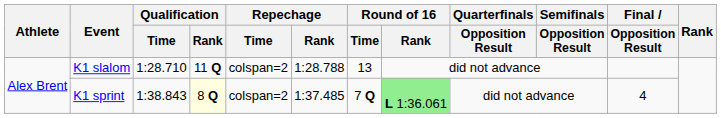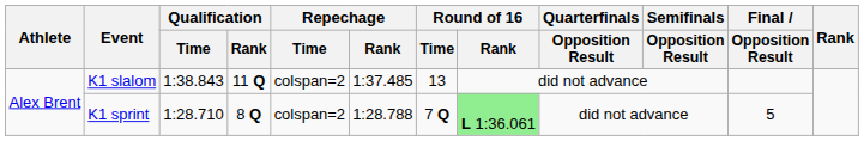K1 slalom | Qualification / Time: 1:28.710 -> 1:38.843
K1 slalom | Repechage / Rank: 1:28.788 -> 1:37.485
K1 sprint | Qualification / Time: 1:38.843 -> 1:28.710
K1 sprint | Qualification / Rank: lightyellow background -> no background
K1 sprint | Repechage / Rank: 1:37.485 -> 1:28.788
K1 sprint | Final / Opposition Result: 4 -> 5
